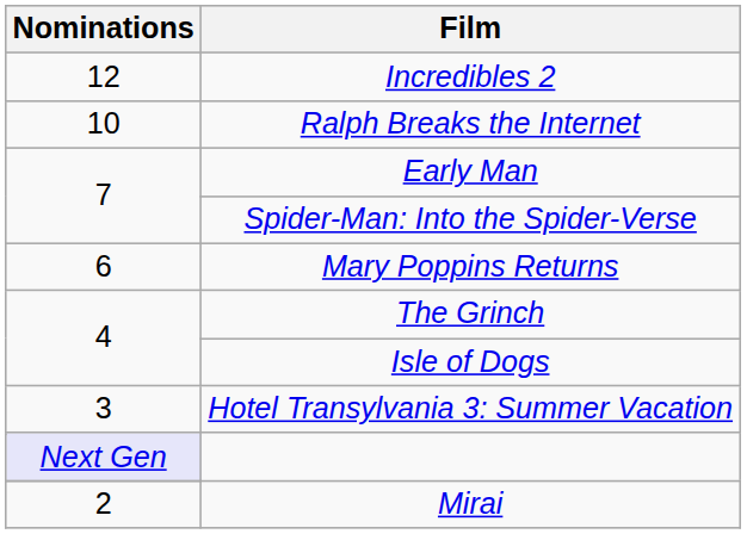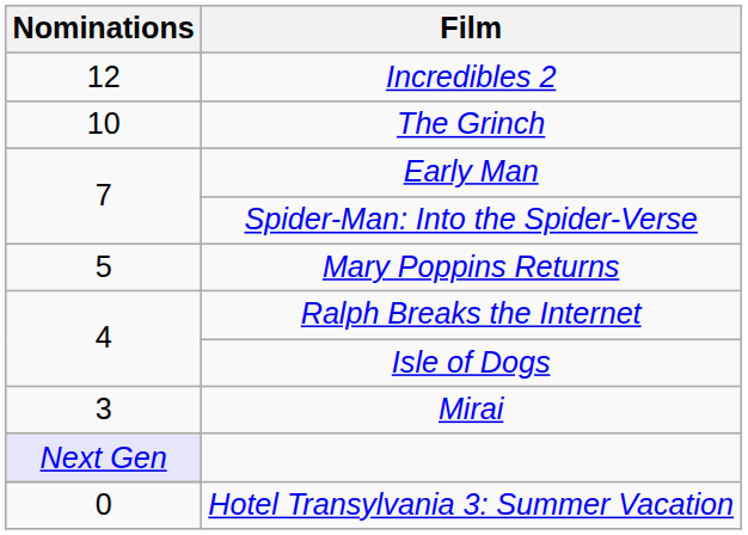row 3 | Film: Ralph Breaks the Internet -> The Grinch
row 6 | Nominations: 6 -> 5
row 7 | Film: The Grinch -> Ralph Breaks the Internet
row 9 | Film: Hotel Transylvania 3: Summer Vacation -> Mirai
row 11 | Nominations: 2 -> 0
row 11 | Film: Mirai -> Hotel Transylvania 3: Summer Vacation
